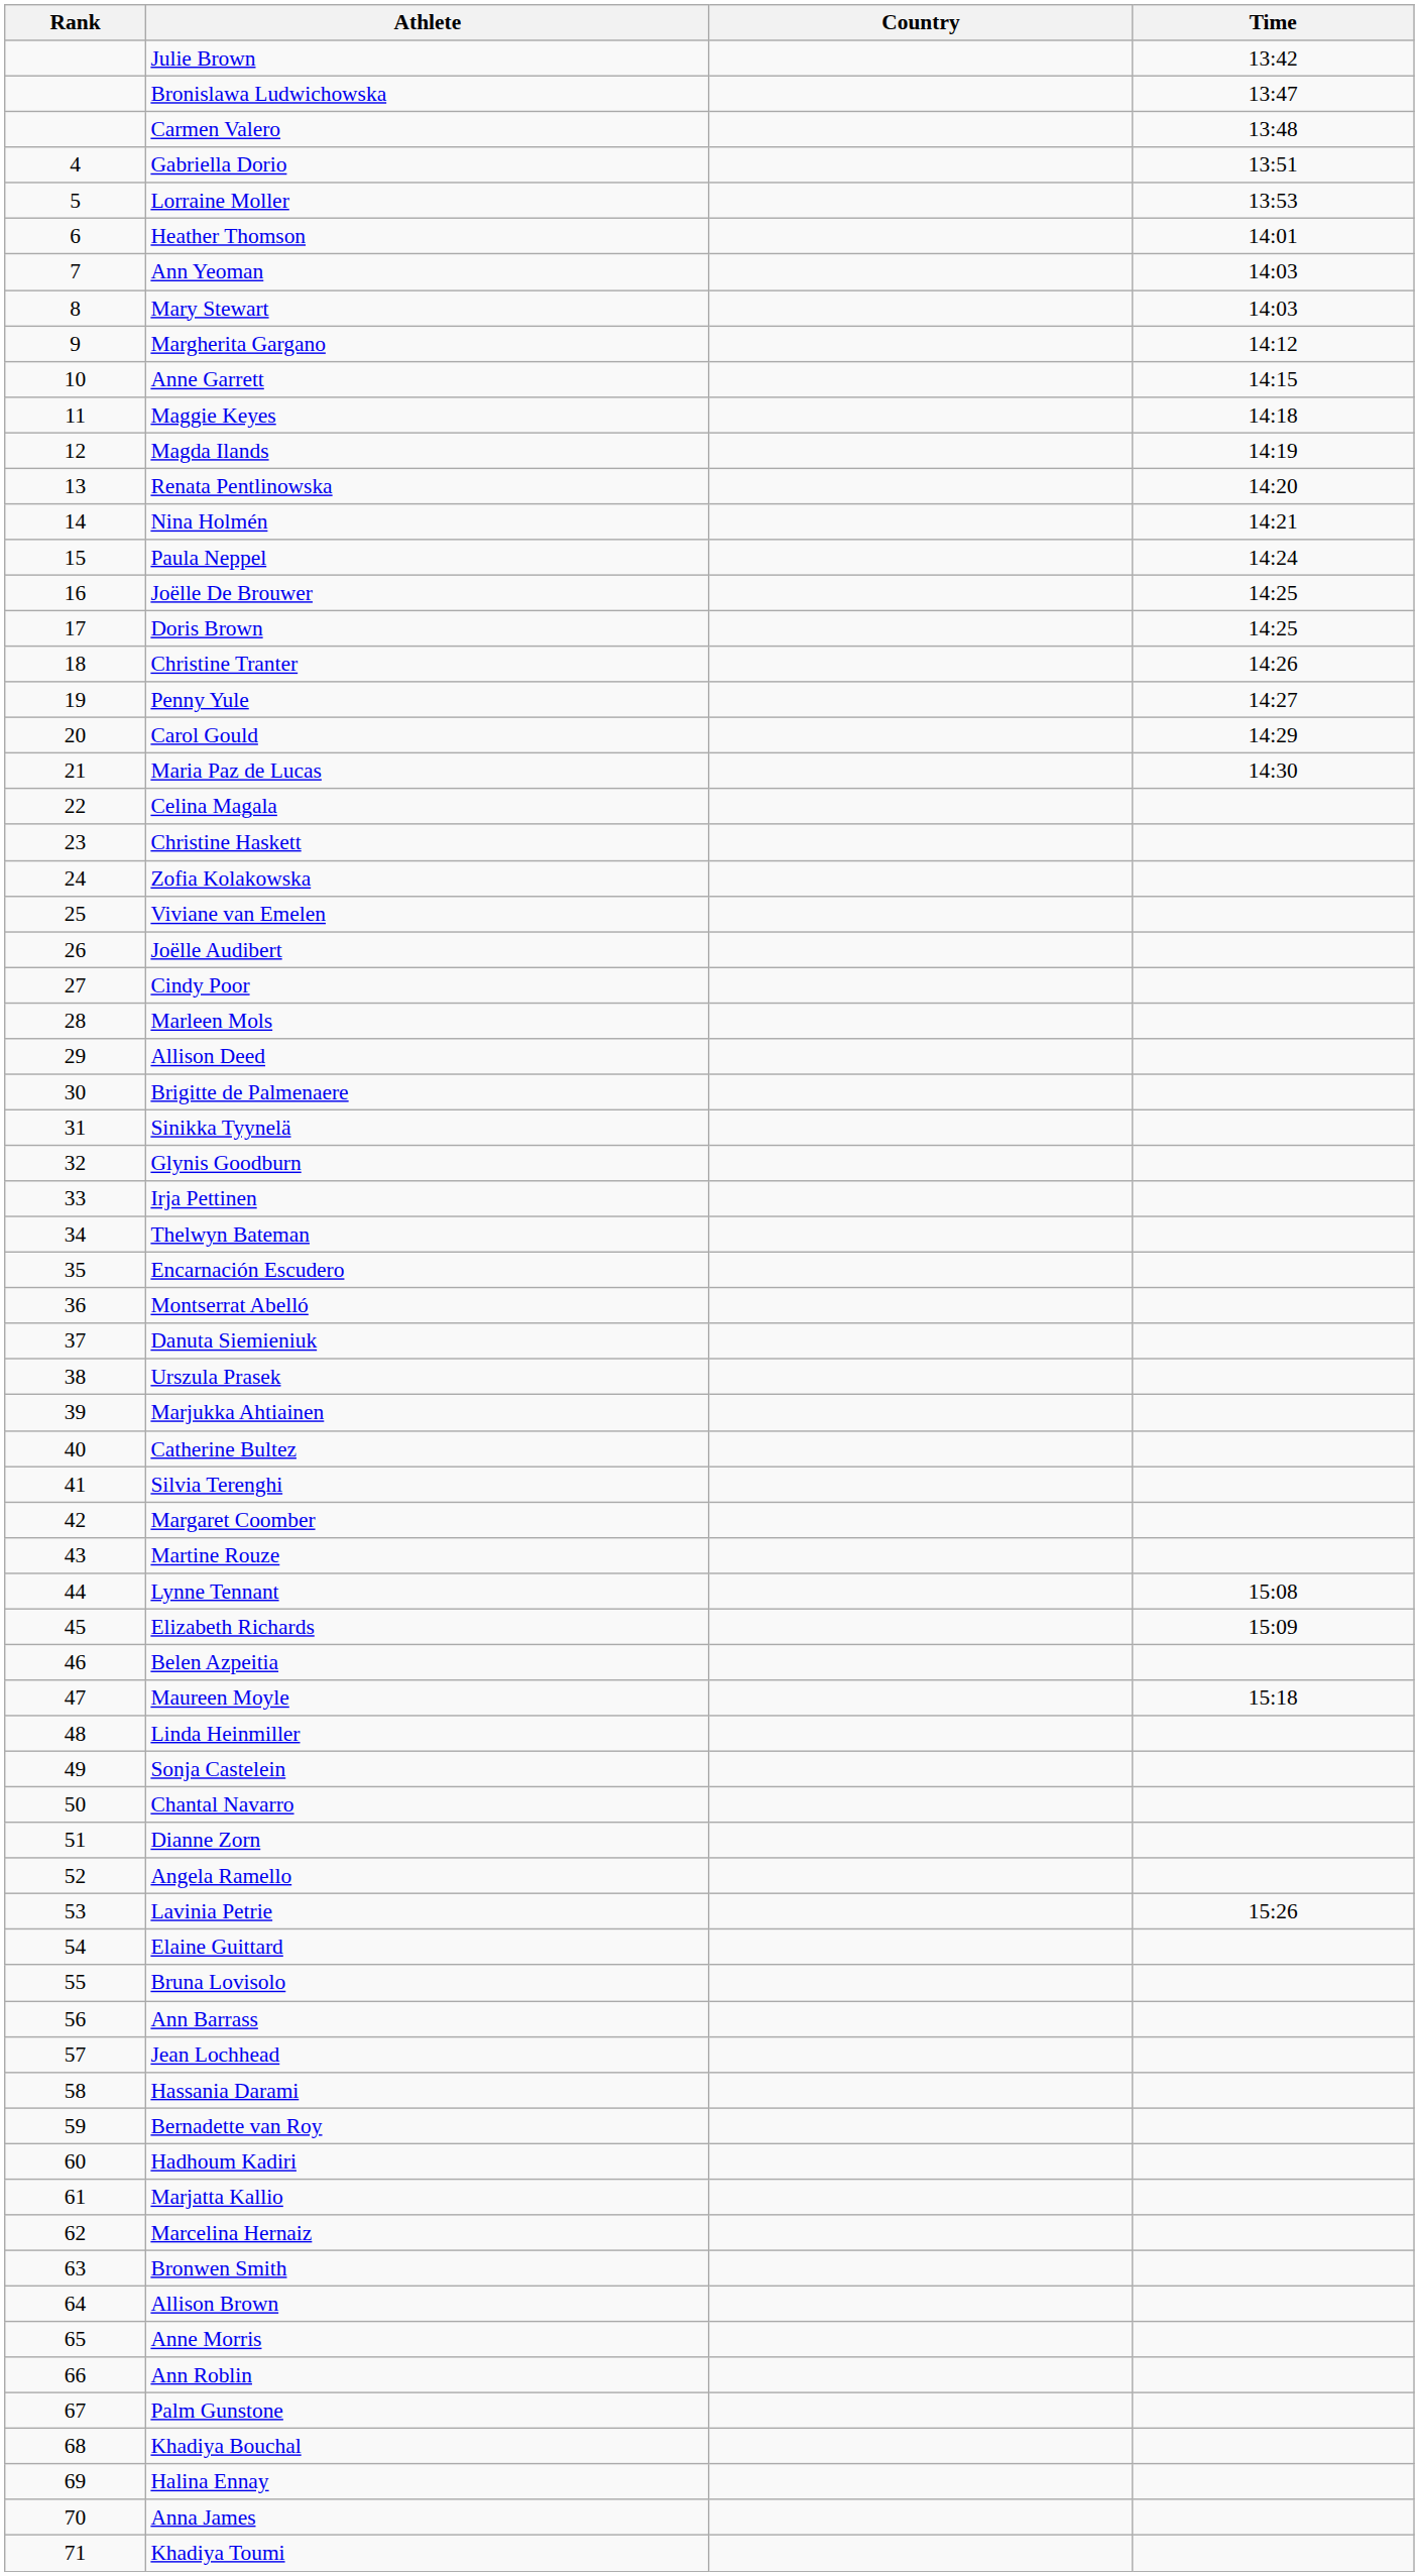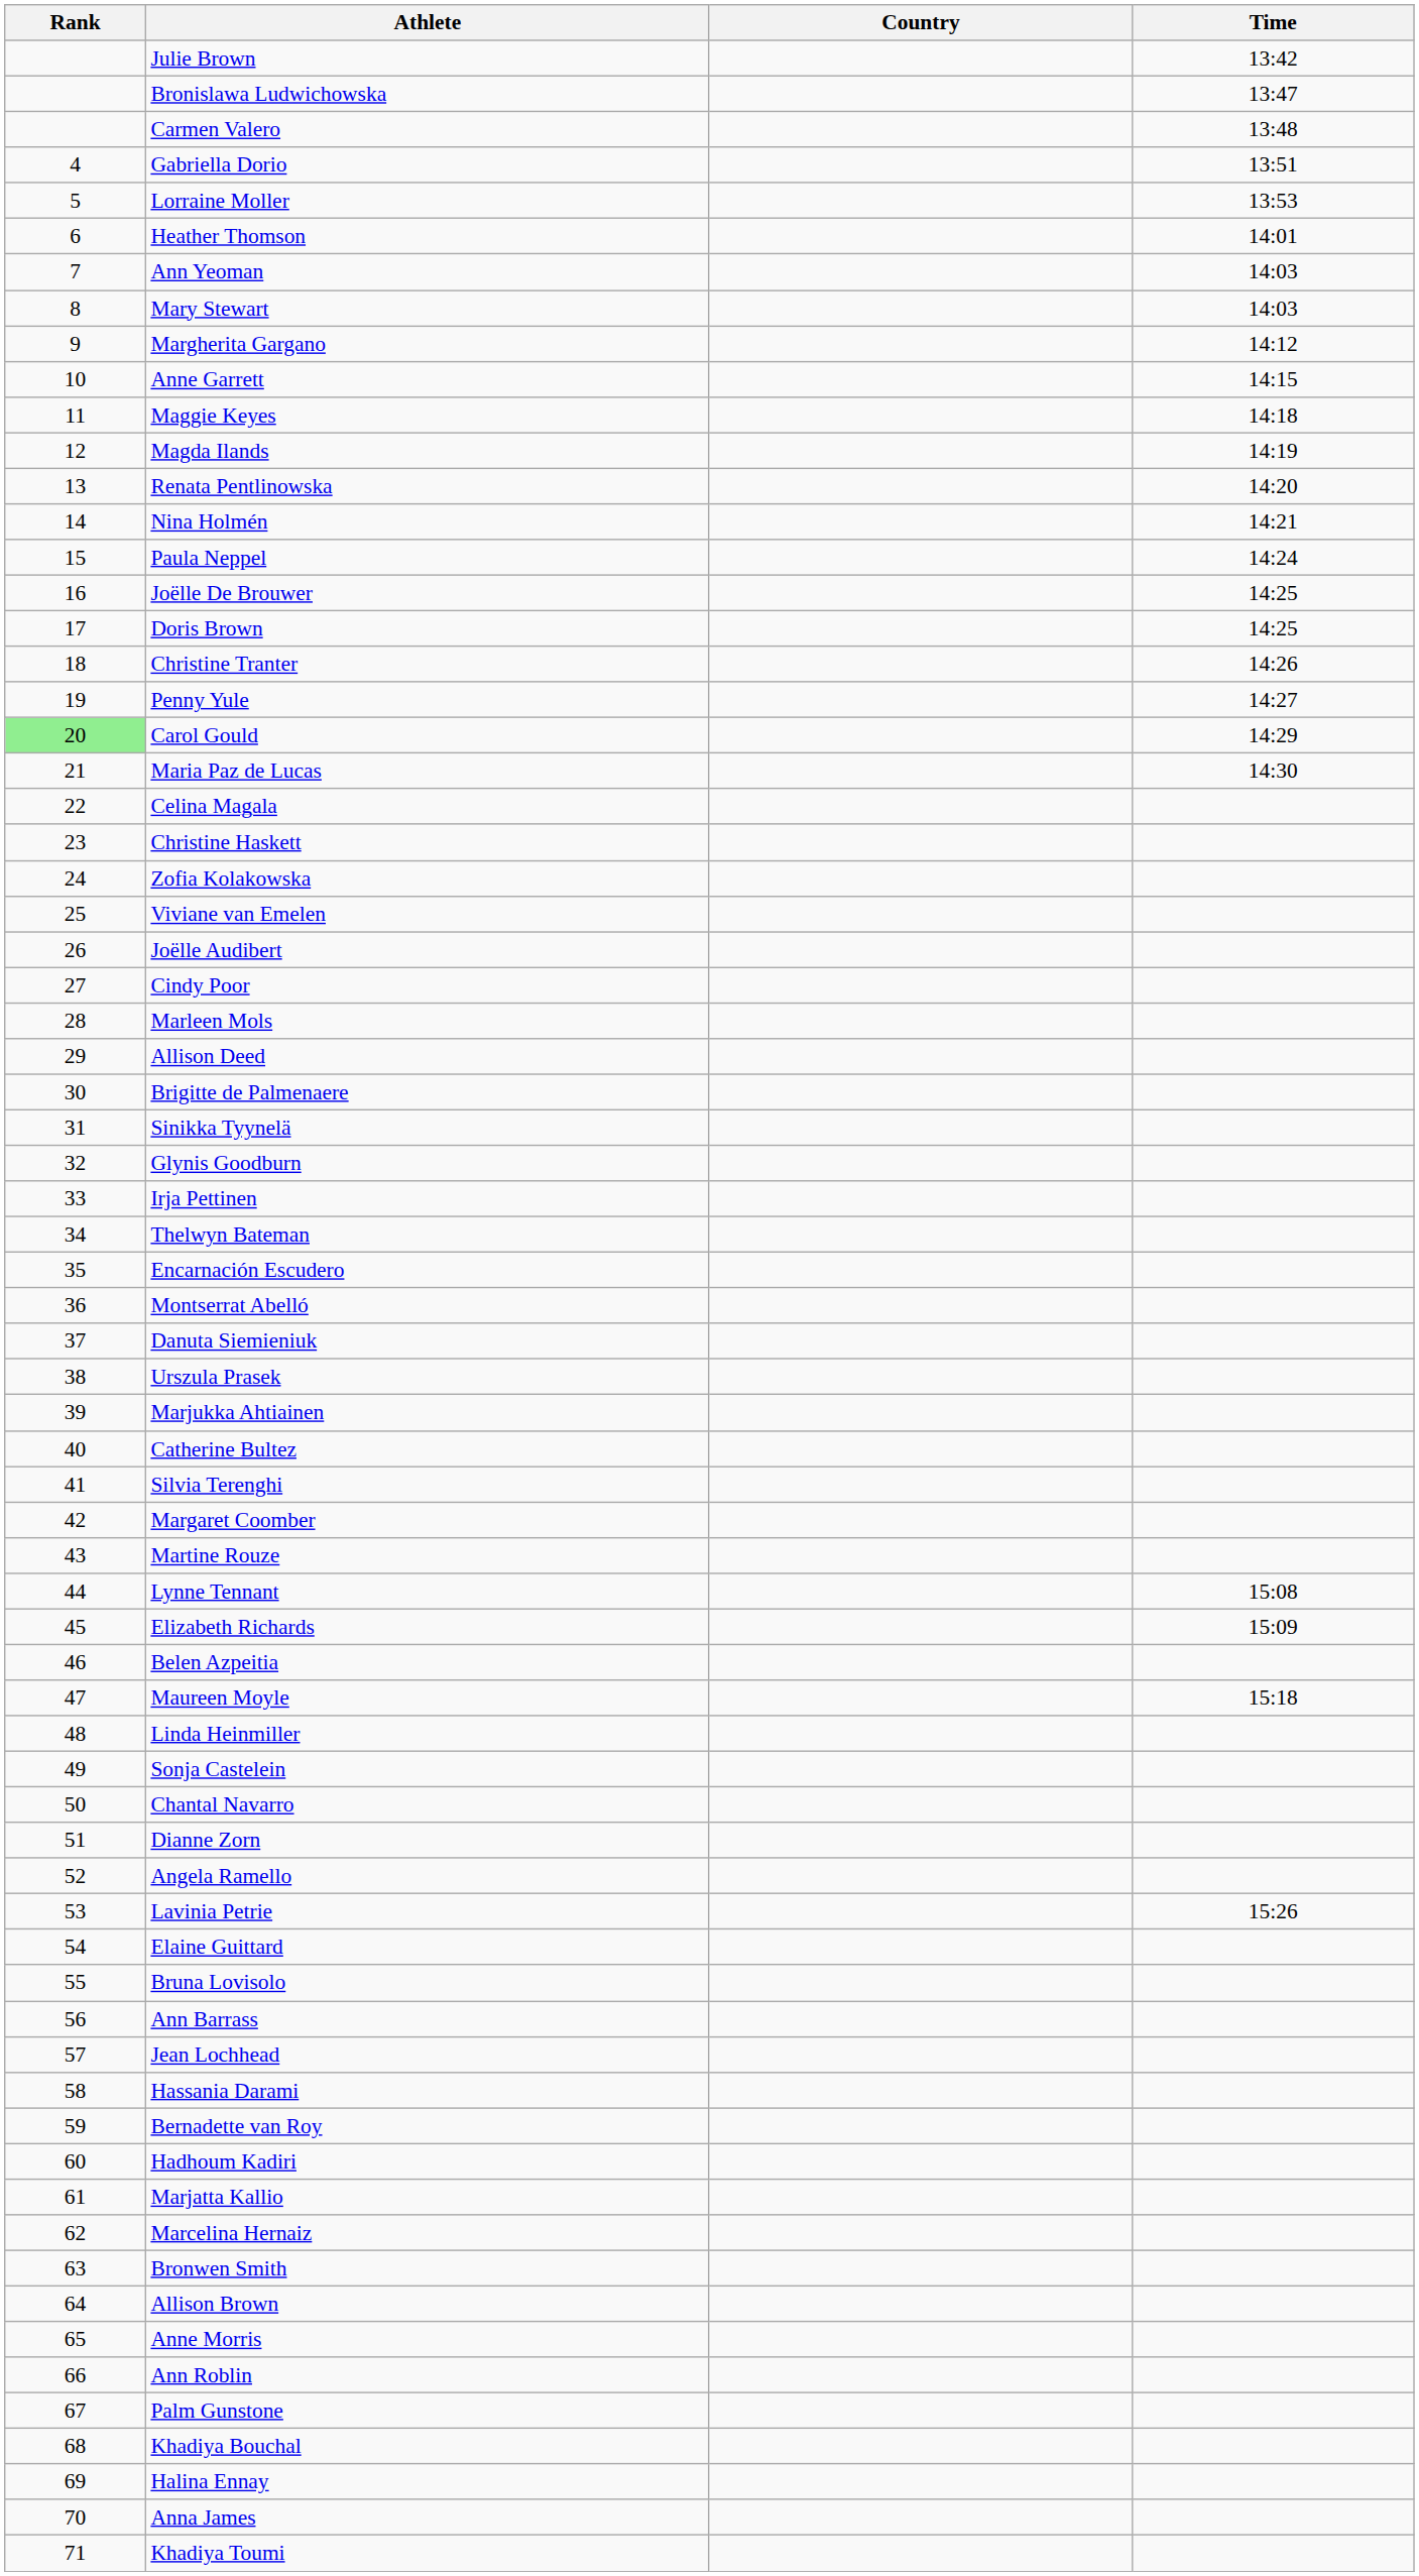Carol Gould | Rank: no background -> lightgreen background
